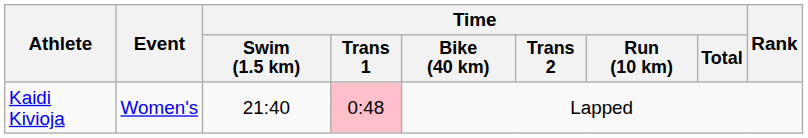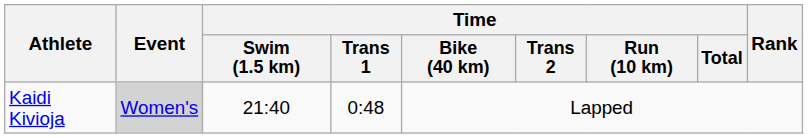Kaidi Kivioja | Event: no background -> lightgrey background
Kaidi Kivioja | Time / Trans 1: pink background -> no background
